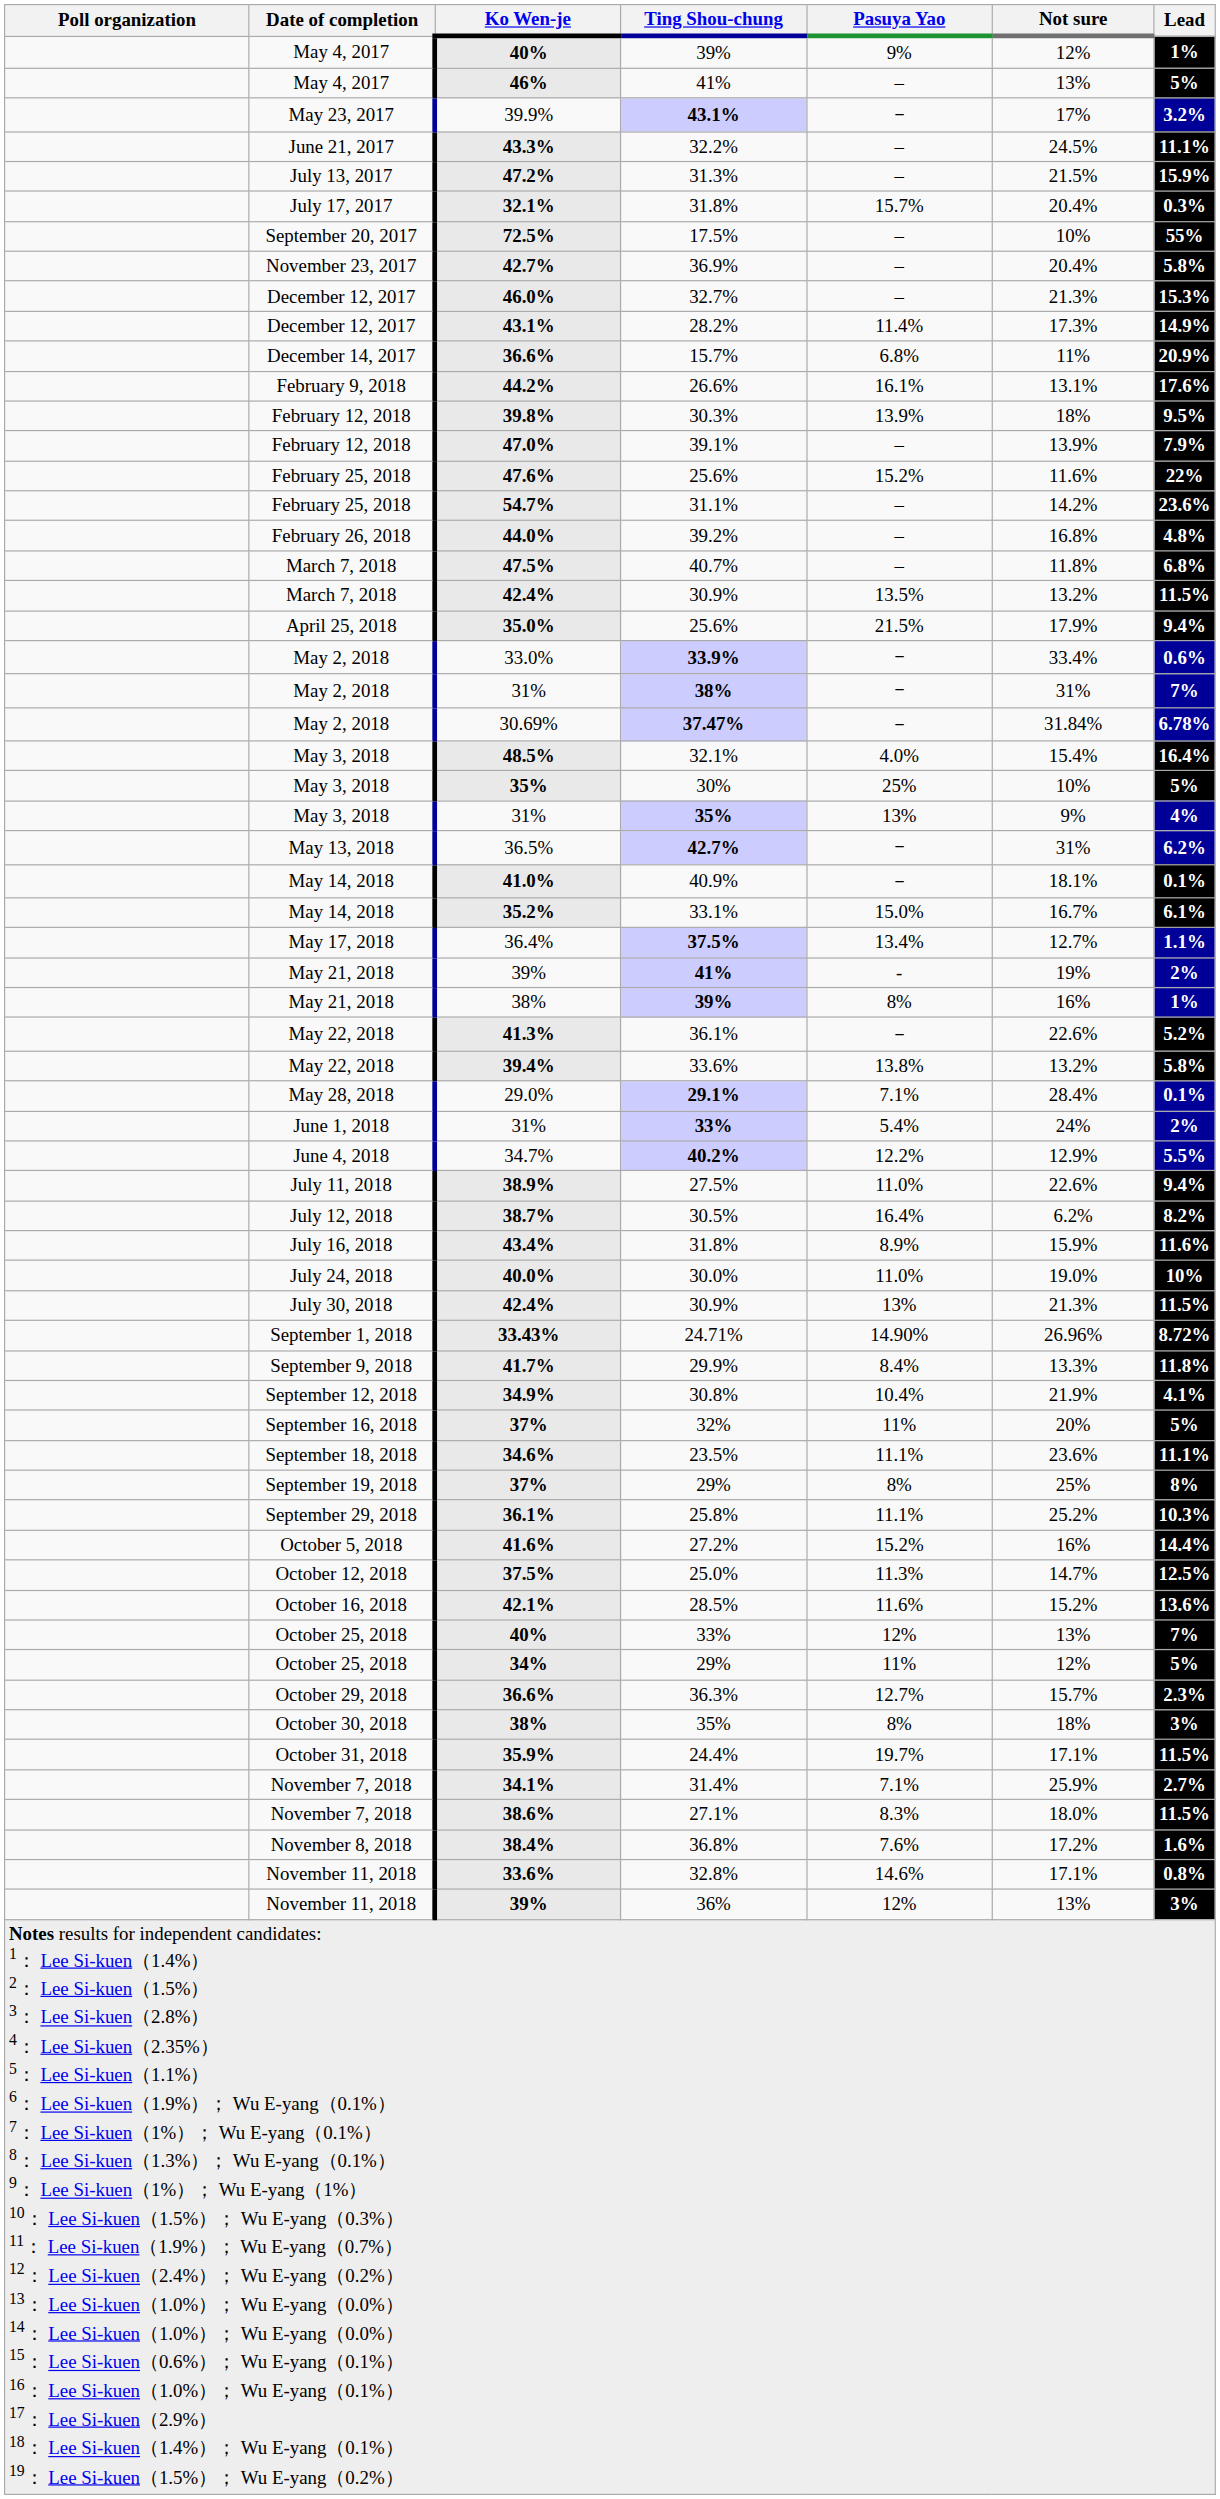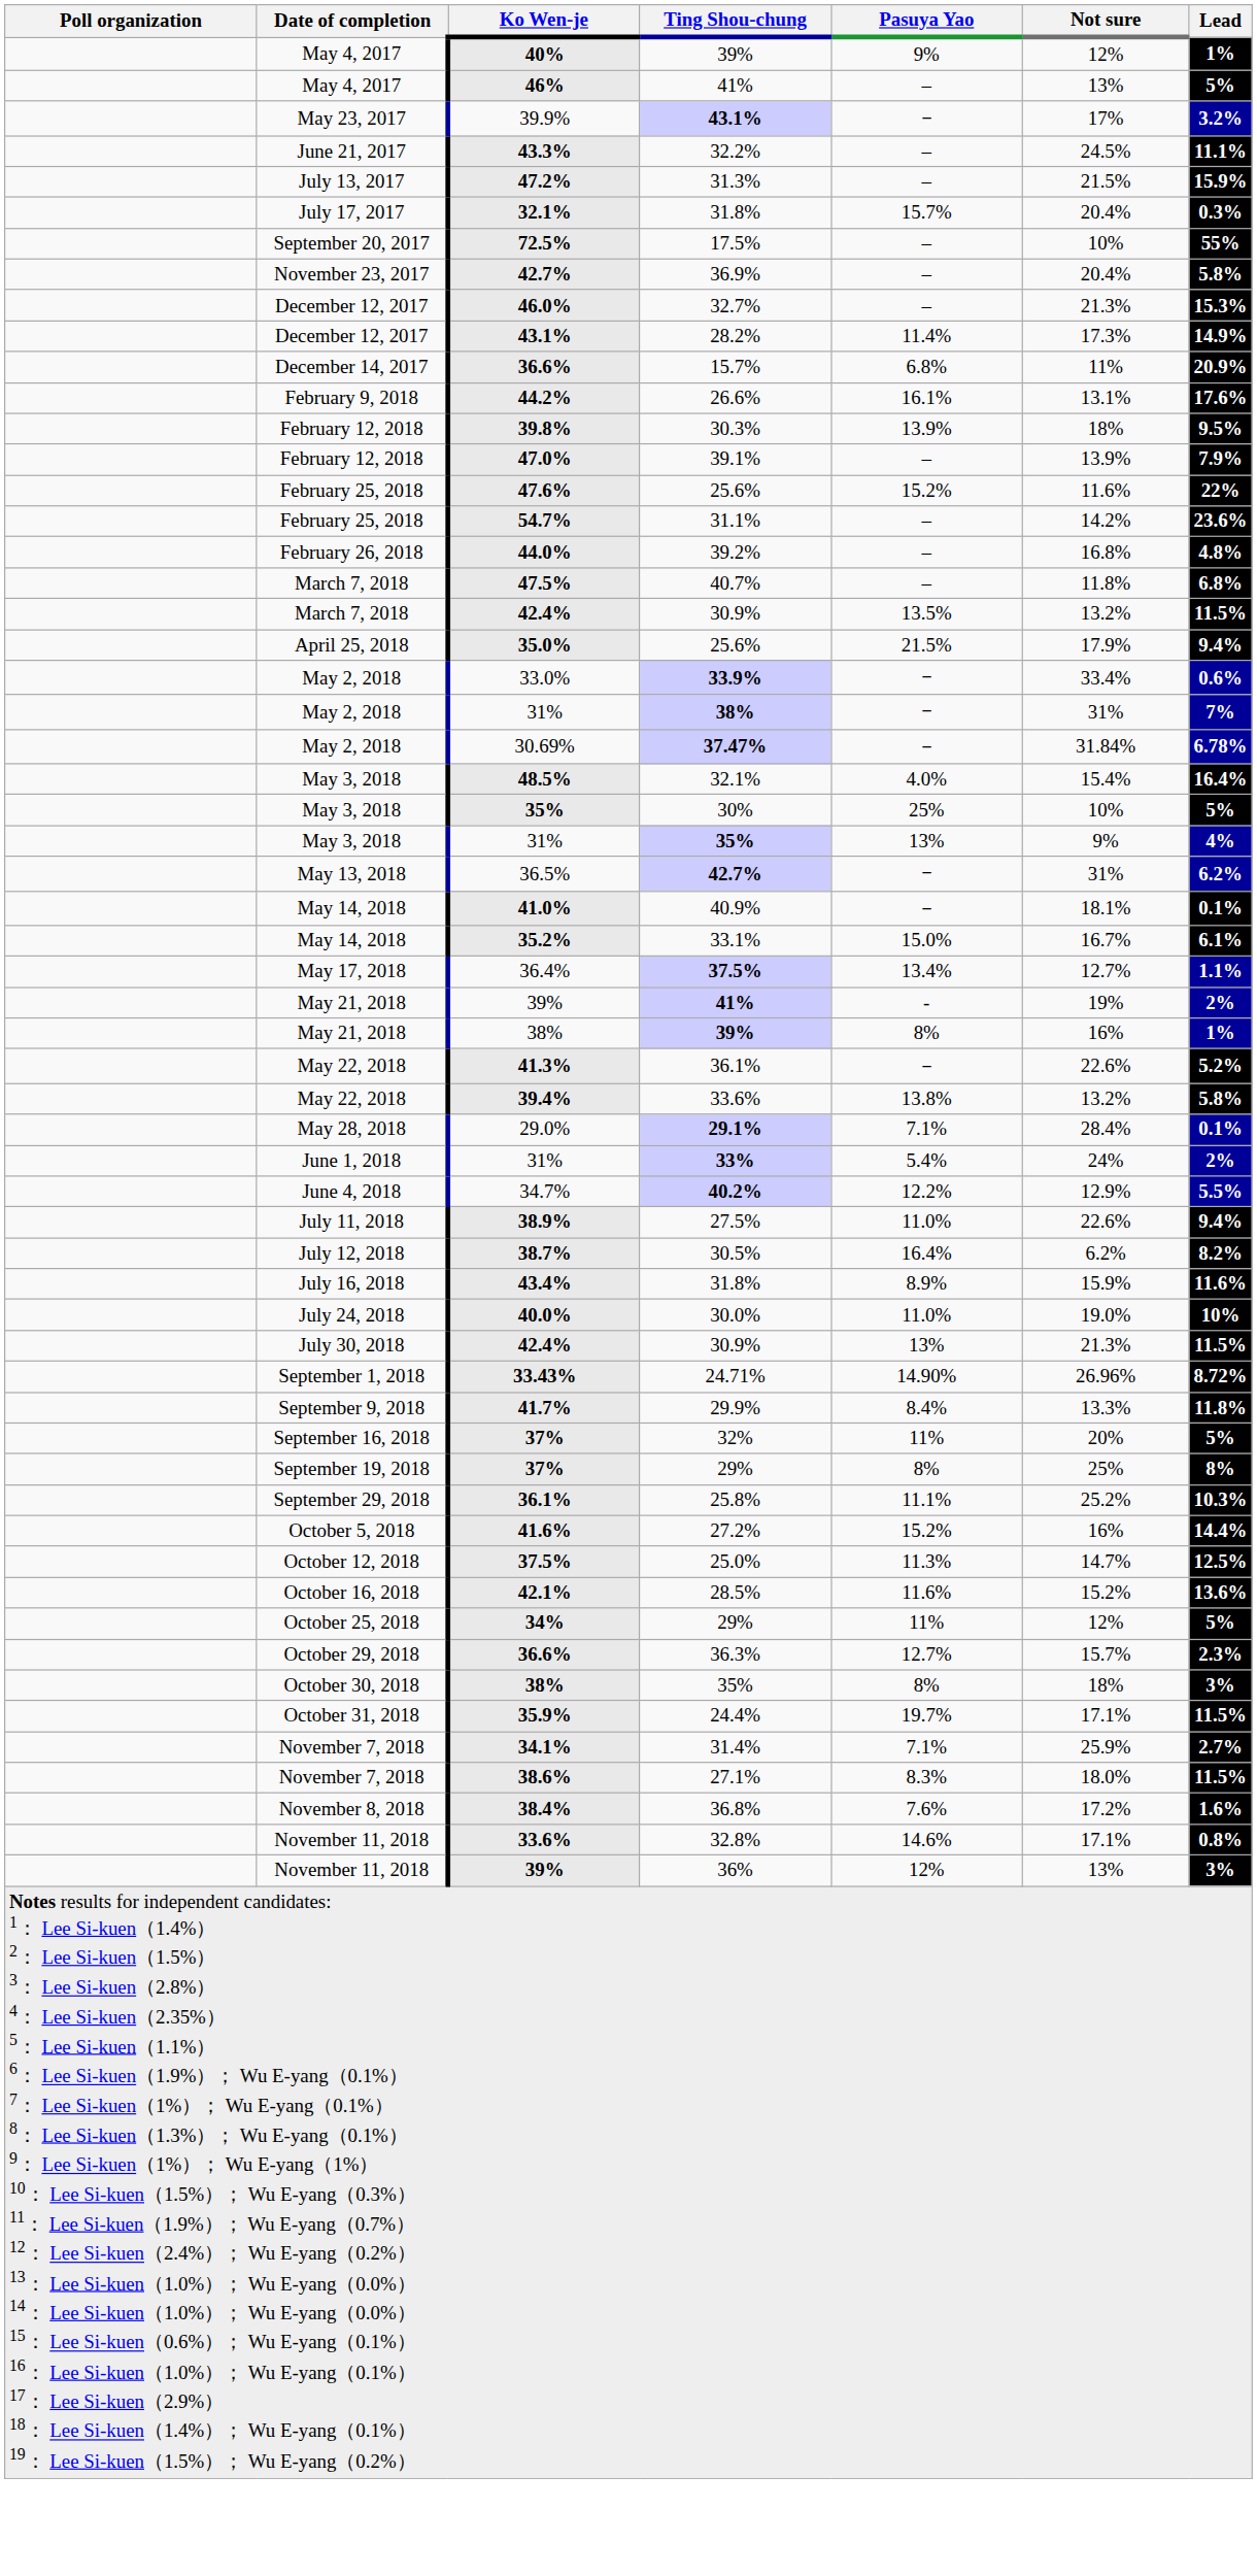- row: September 12, 2018 | 34.9% | 30.8% | 10.4% | 21.9% | 4.1%
- row: September 18, 2018 | 34.6% | 23.5% | 11.1% | 23.6% | 11.1%
- row: October 25, 2018 | 40% | 33% | 12% | 13% | 7%
